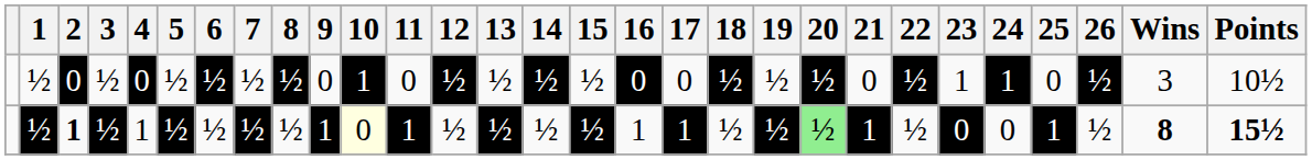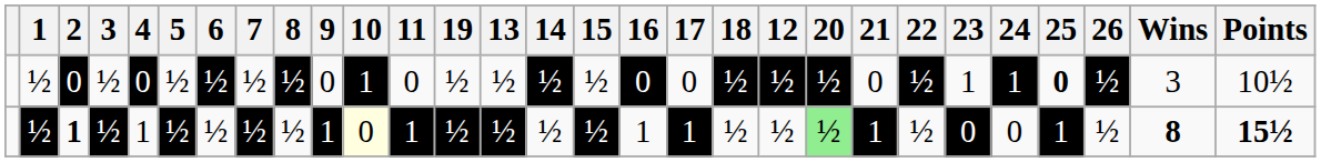columns swapped: 12 <-> 19
row 2 | 25: normal -> bold
